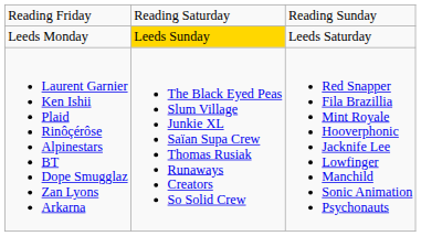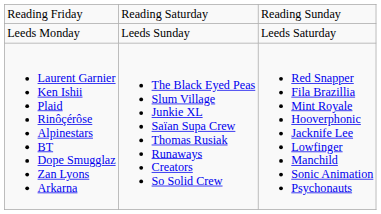Leeds Monday | column 2: gold background -> no background
